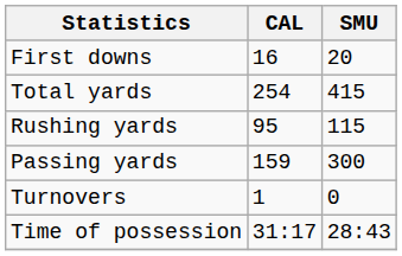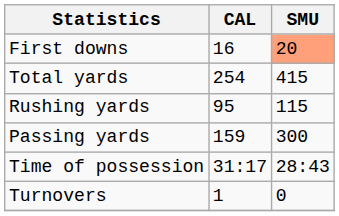First downs | SMU: no background -> lightsalmon background
rows swapped: Turnovers <-> Time of possession
